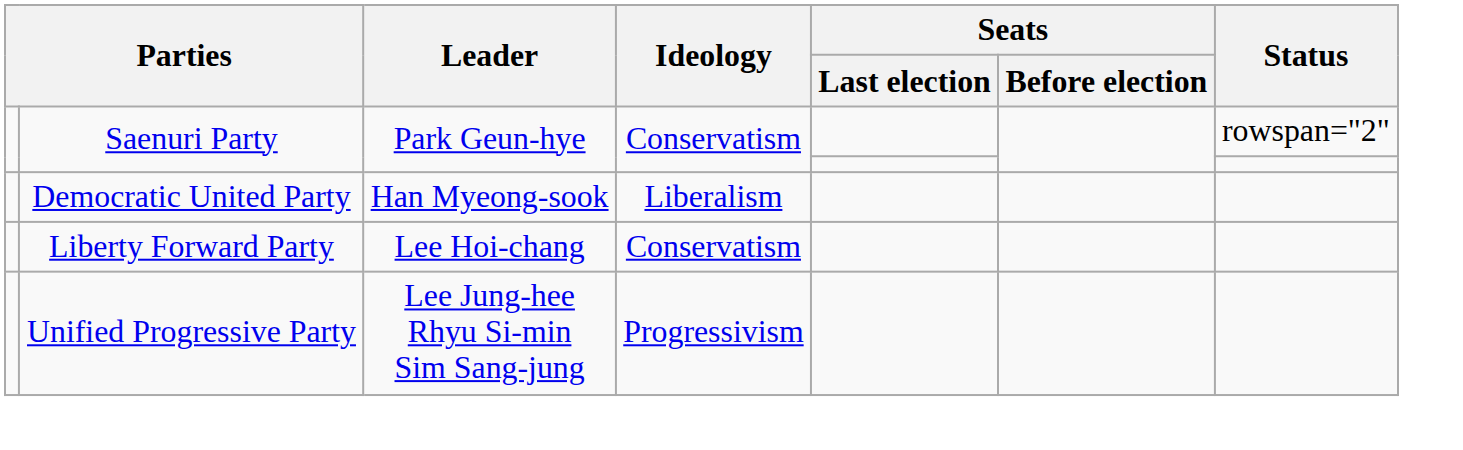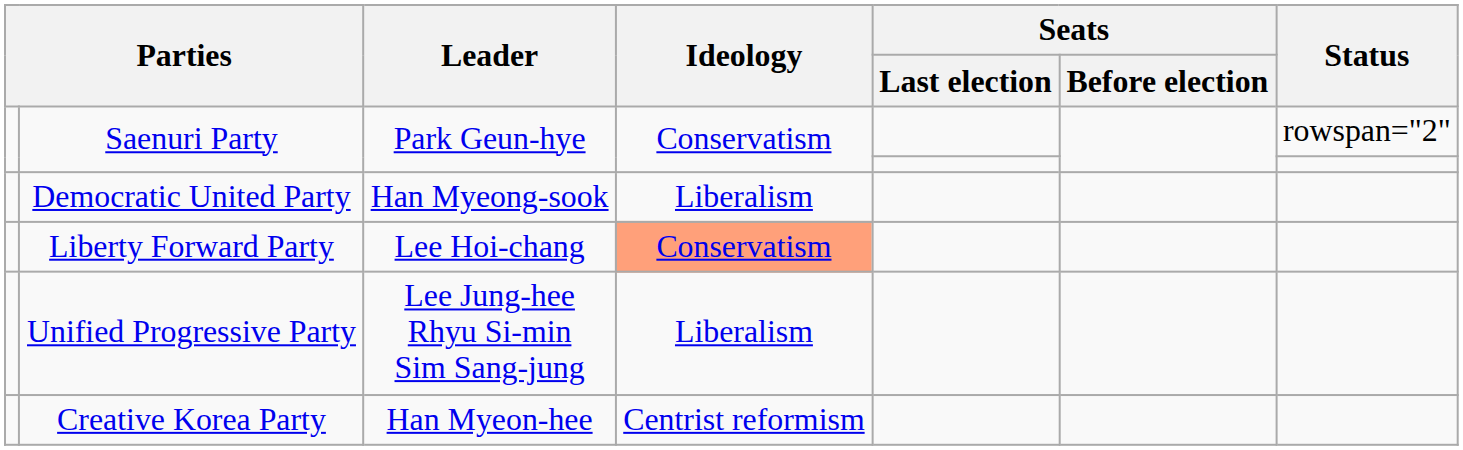Liberty Forward Party | Ideology: no background -> lightsalmon background
Unified Progressive Party | Ideology: Progressivism -> Liberalism
+ row: Creative Korea Party | Han Myeon-hee | Centrist reformism
